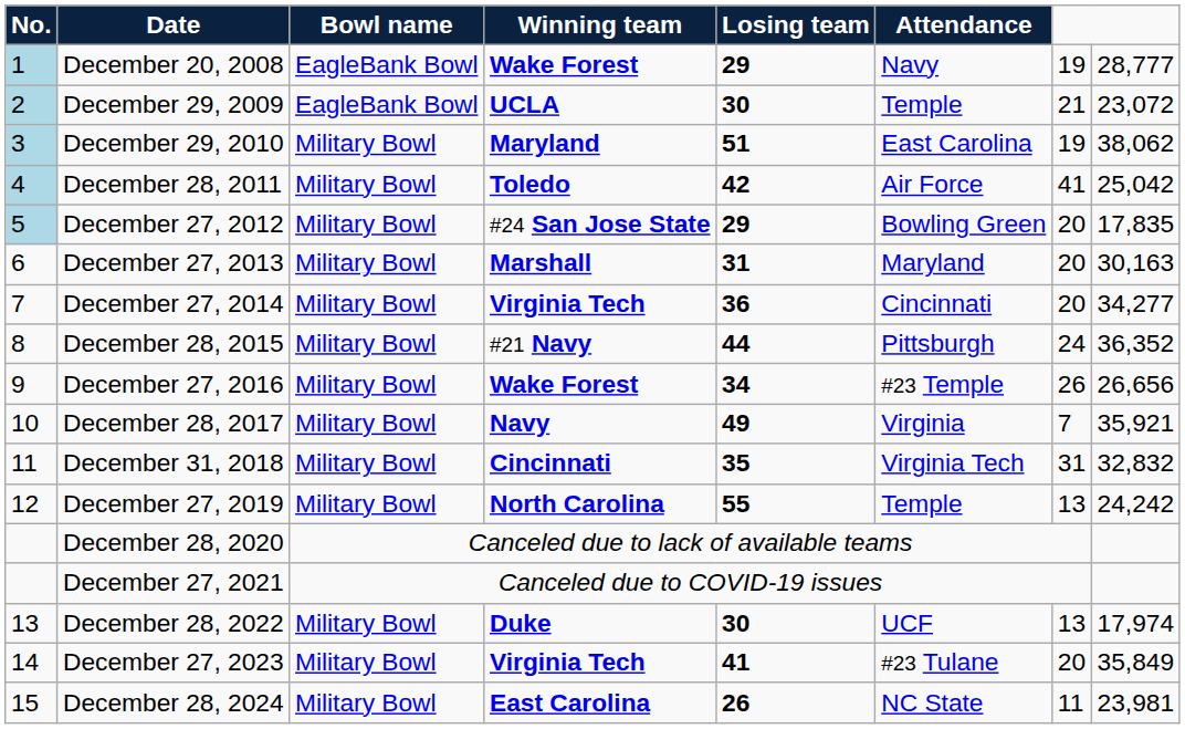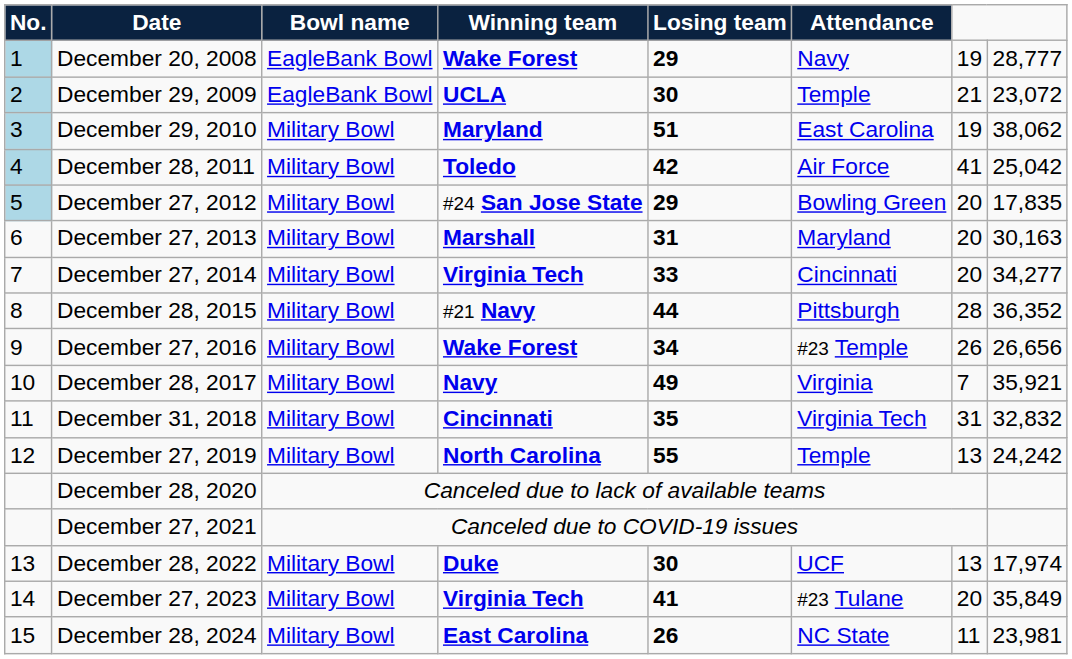December 27, 2014 | Losing team: 36 -> 33
December 28, 2015 | column 7: 24 -> 28
